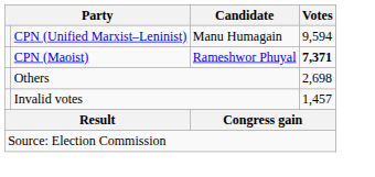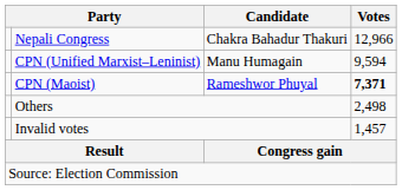+ row: Nepali Congress | Chakra Bahadur Thakuri | 12,966
Others | Votes: 2,698 -> 2,498
